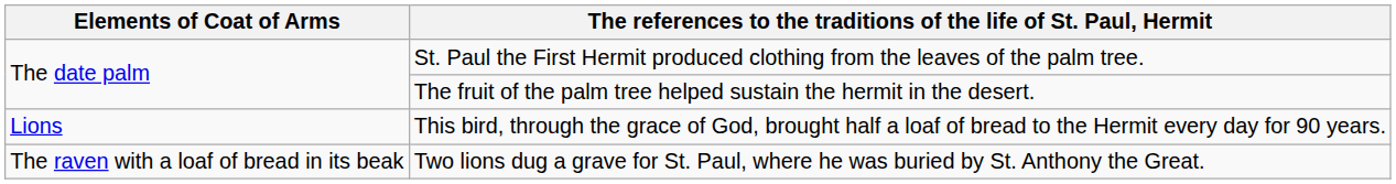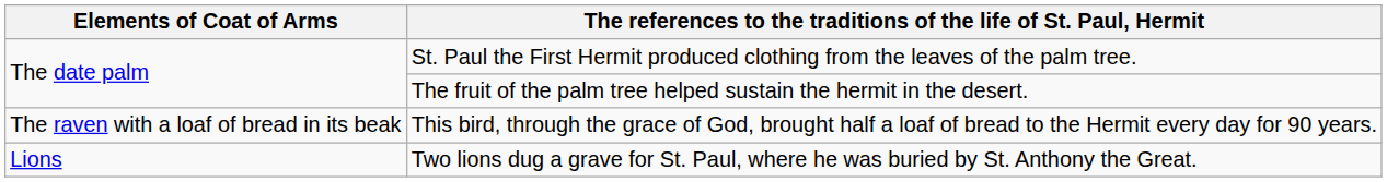row 4 | Elements of Coat of Arms: Lions -> The raven with a loaf of bread in its beak
row 5 | Elements of Coat of Arms: The raven with a loaf of bread in its beak -> Lions
